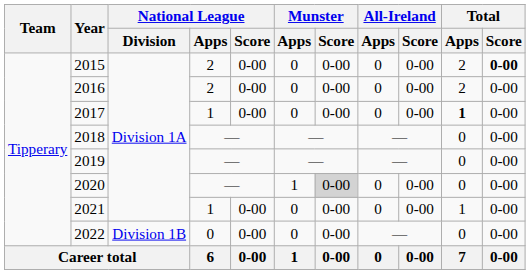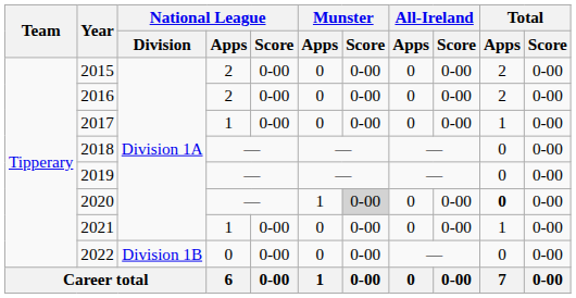2015 | Total / Score: bold -> normal
2017 | Total / Apps: bold -> normal
2020 | Total / Apps: normal -> bold
